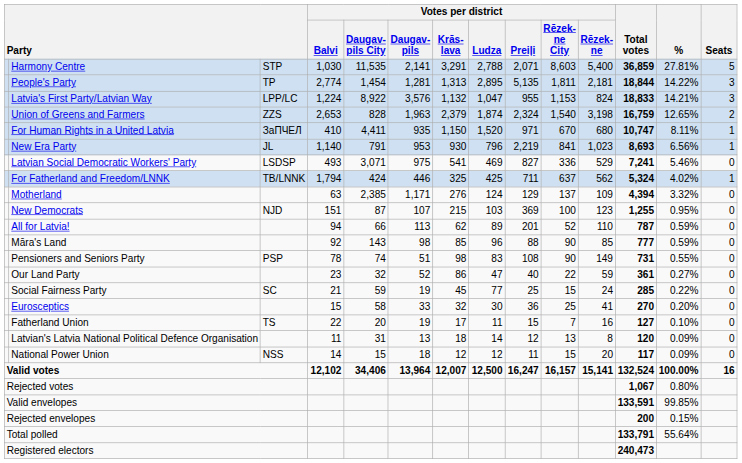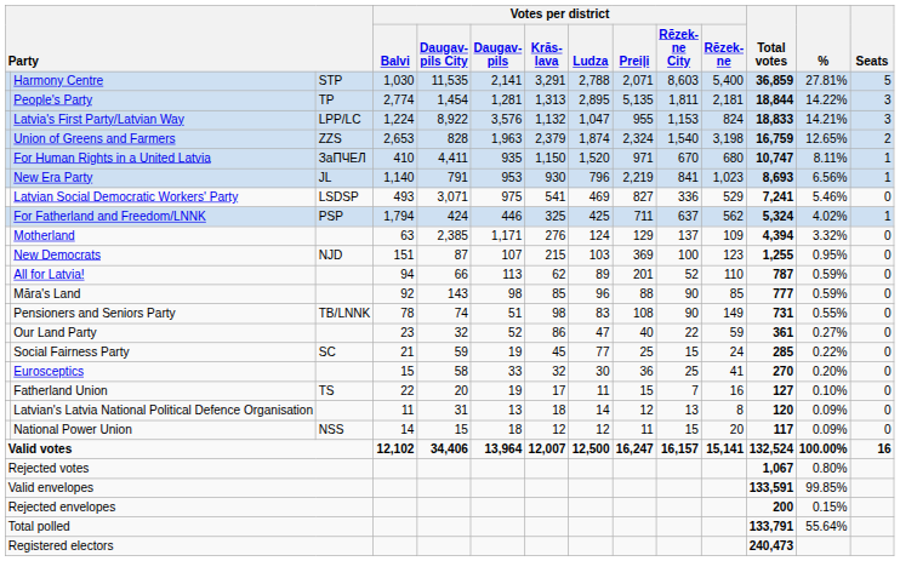For Fatherland and Freedom/LNNK | column 3: TB/LNNK -> PSP
Pensioners and Seniors Party | column 3: PSP -> TB/LNNK
